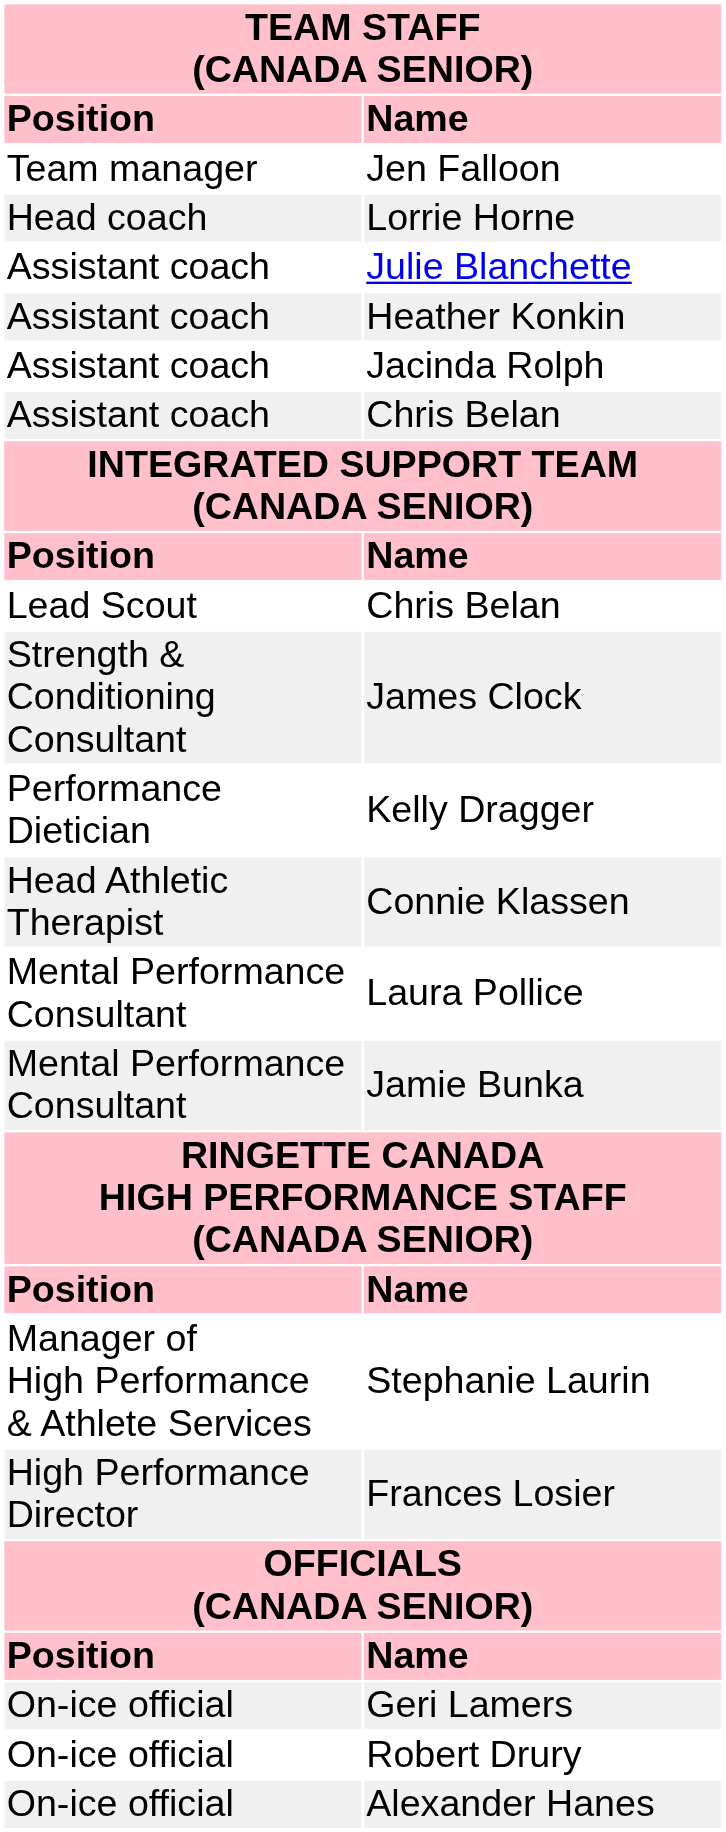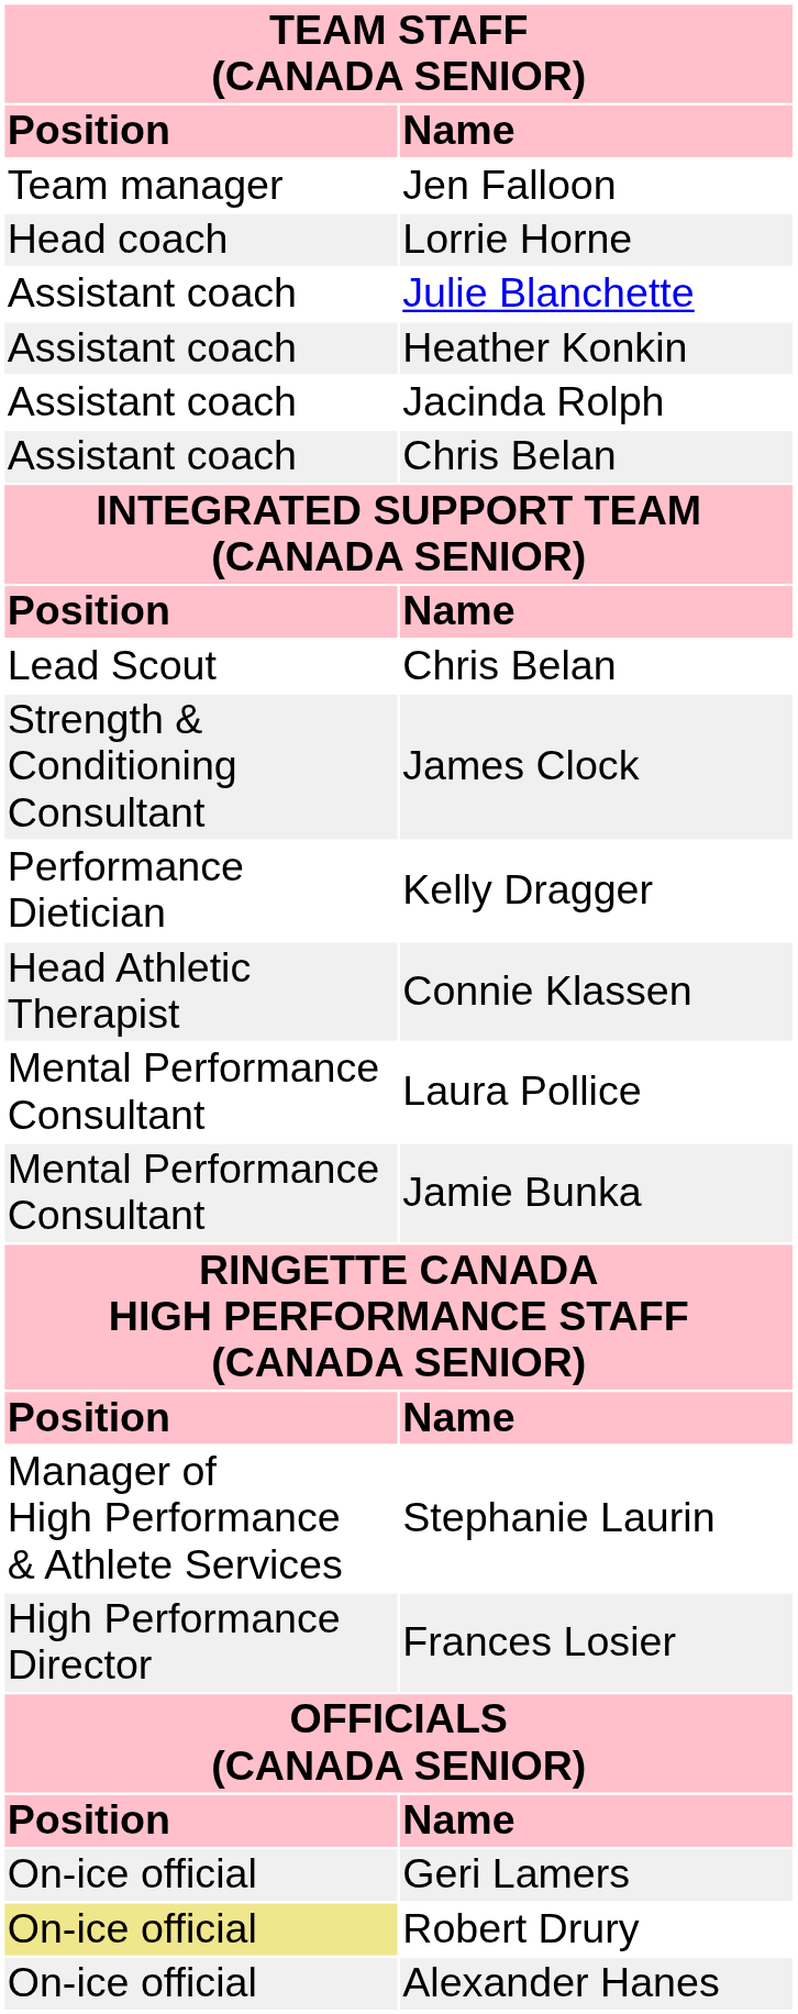row 24 | Position: no background -> khaki background
